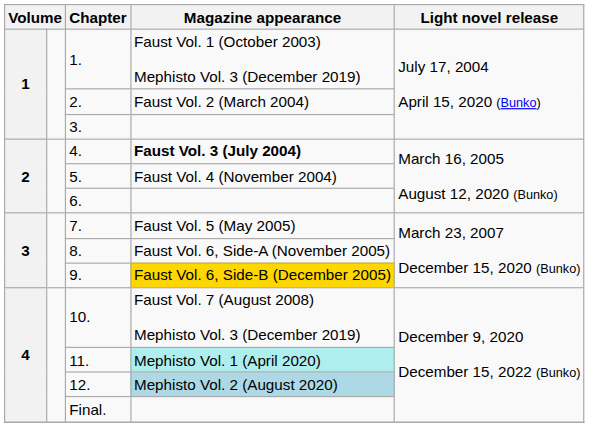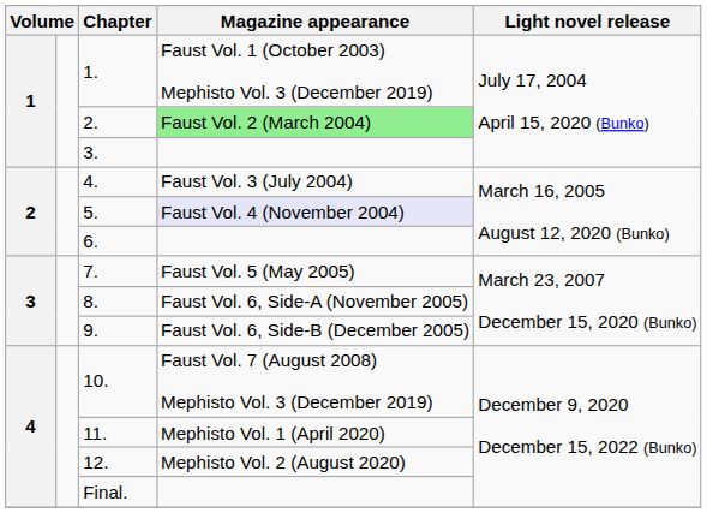2. | Magazine appearance: no background -> lightgreen background
4. | Magazine appearance: bold -> normal
5. | Magazine appearance: no background -> lavender background
9. | Magazine appearance: gold background -> no background
11. | Magazine appearance: paleturquoise background -> no background
12. | Magazine appearance: lightblue background -> no background
